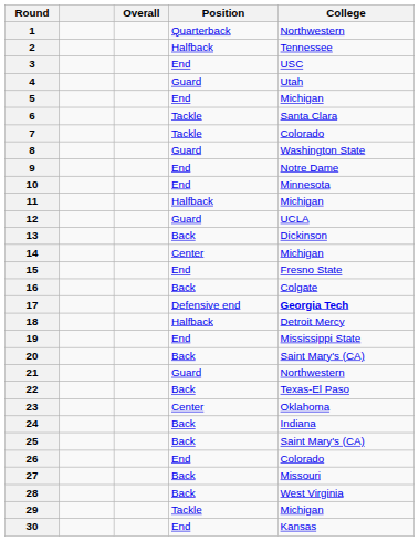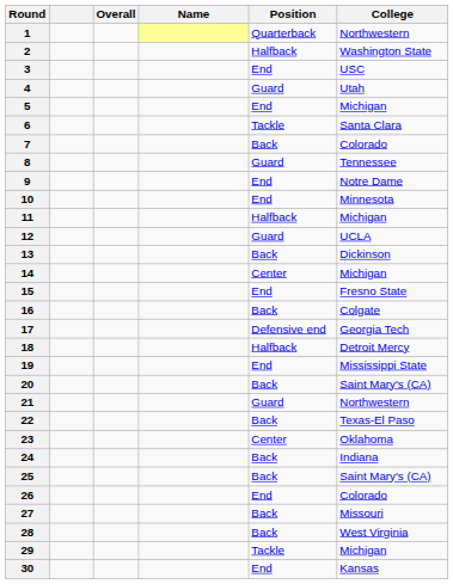+ column: Name
2 | College: Tennessee -> Washington State
7 | Position: Tackle -> Back
8 | College: Washington State -> Tennessee
17 | College: bold -> normal
